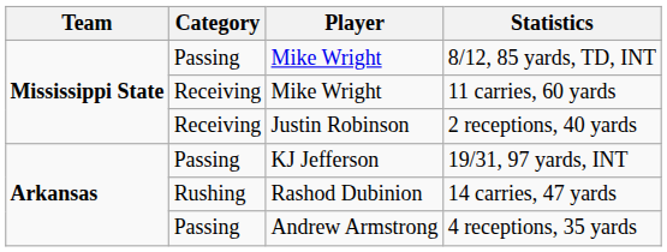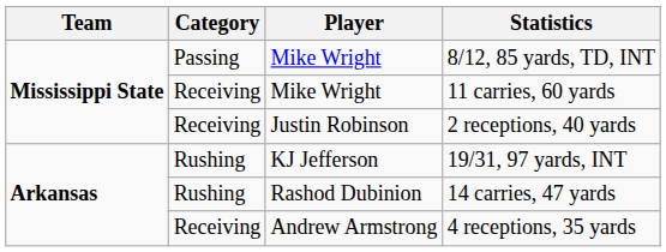19/31, 97 yards, INT | Category: Passing -> Rushing
4 receptions, 35 yards | Category: Passing -> Receiving
